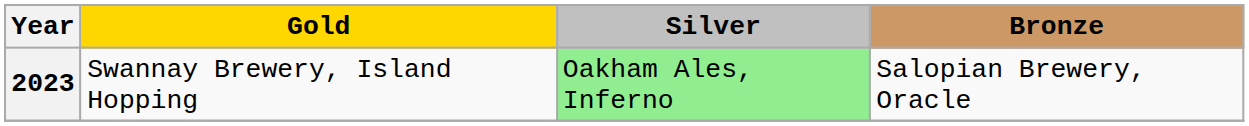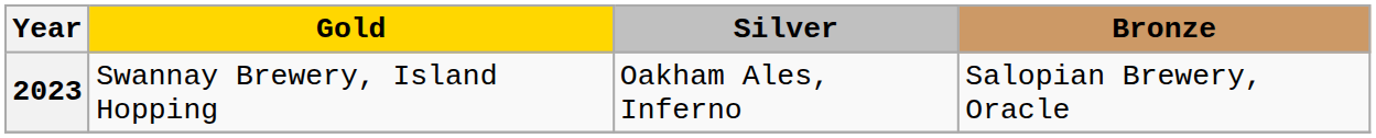2023 | Silver: lightgreen background -> no background
